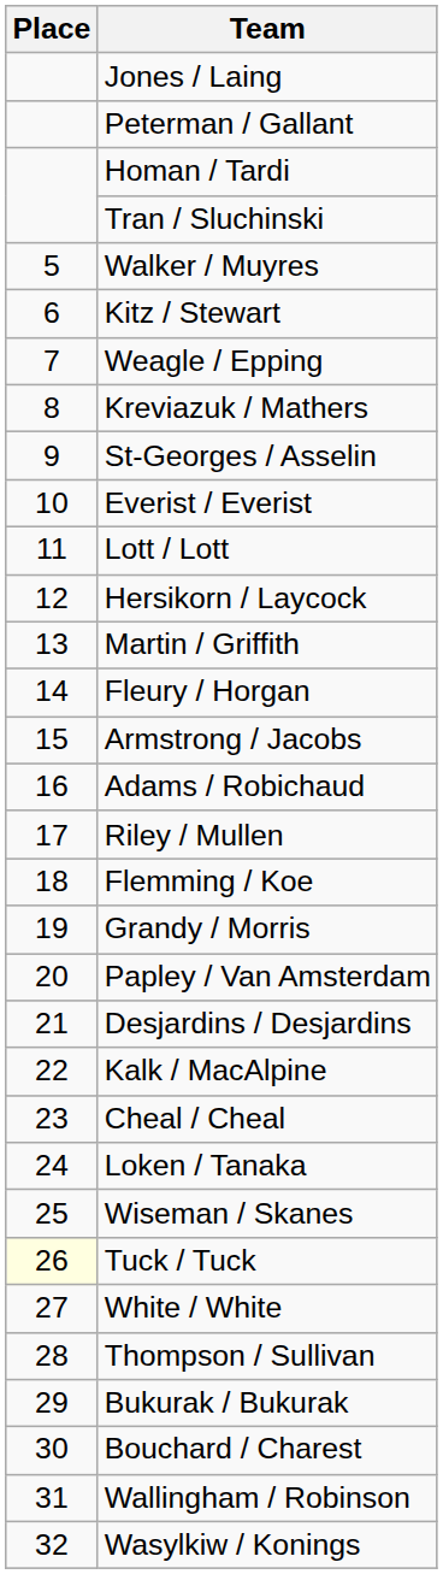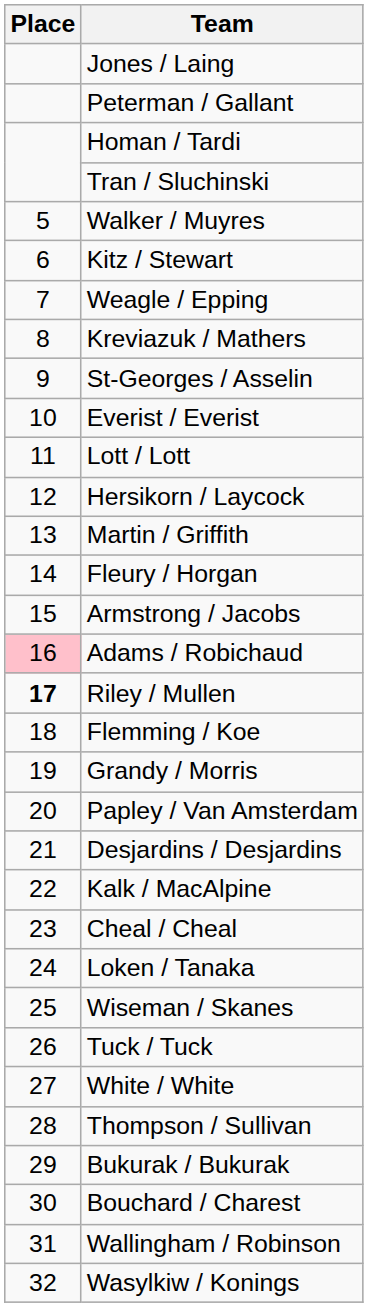Adams / Robichaud | Place: no background -> pink background
Riley / Mullen | Place: normal -> bold
Tuck / Tuck | Place: lightyellow background -> no background
